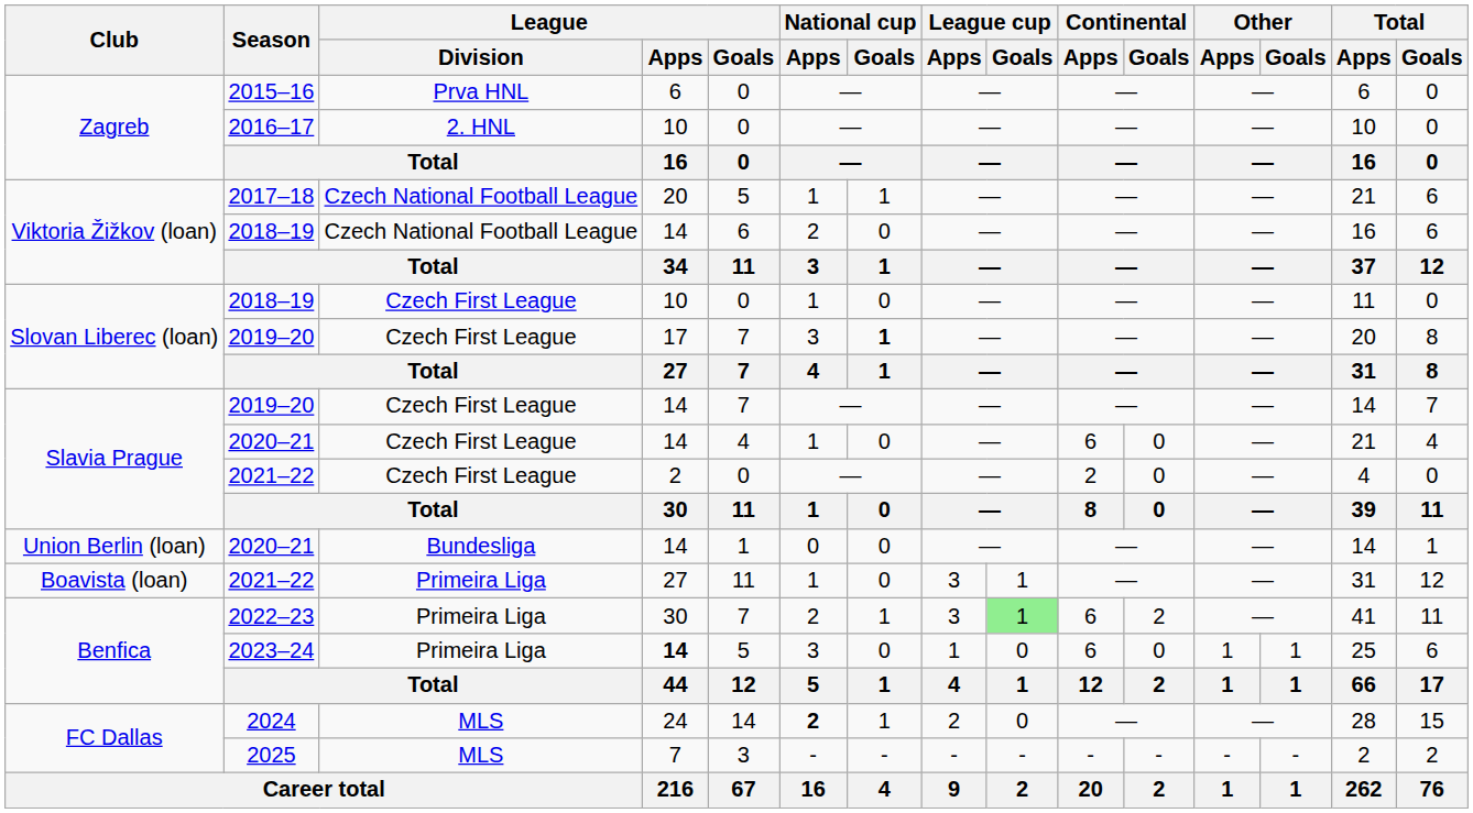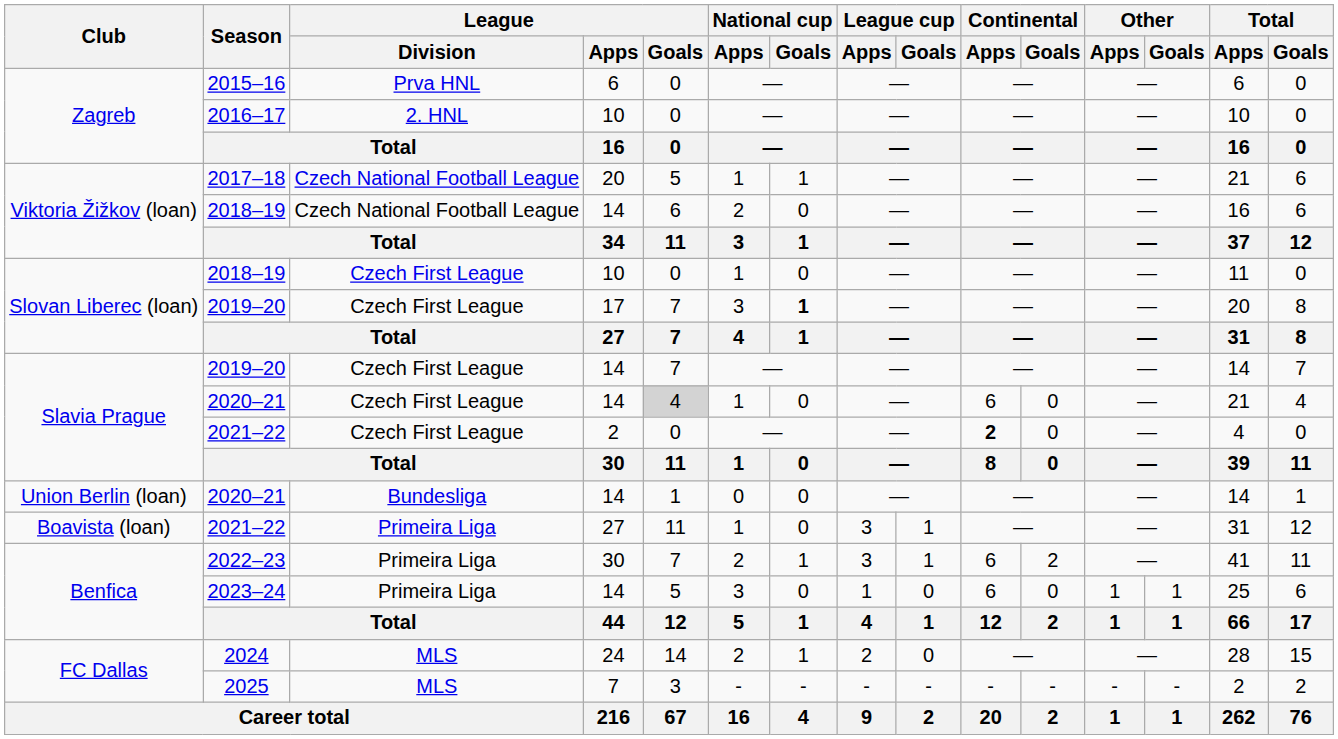Slavia Prague / 2020–21 | League / Goals: no background -> lightgrey background
Slavia Prague / 2021–22 | Continental / Apps: normal -> bold
2022–23 | League cup / Goals: lightgreen background -> no background
2023–24 | League / Apps: bold -> normal
2024 | National cup / Apps: bold -> normal
